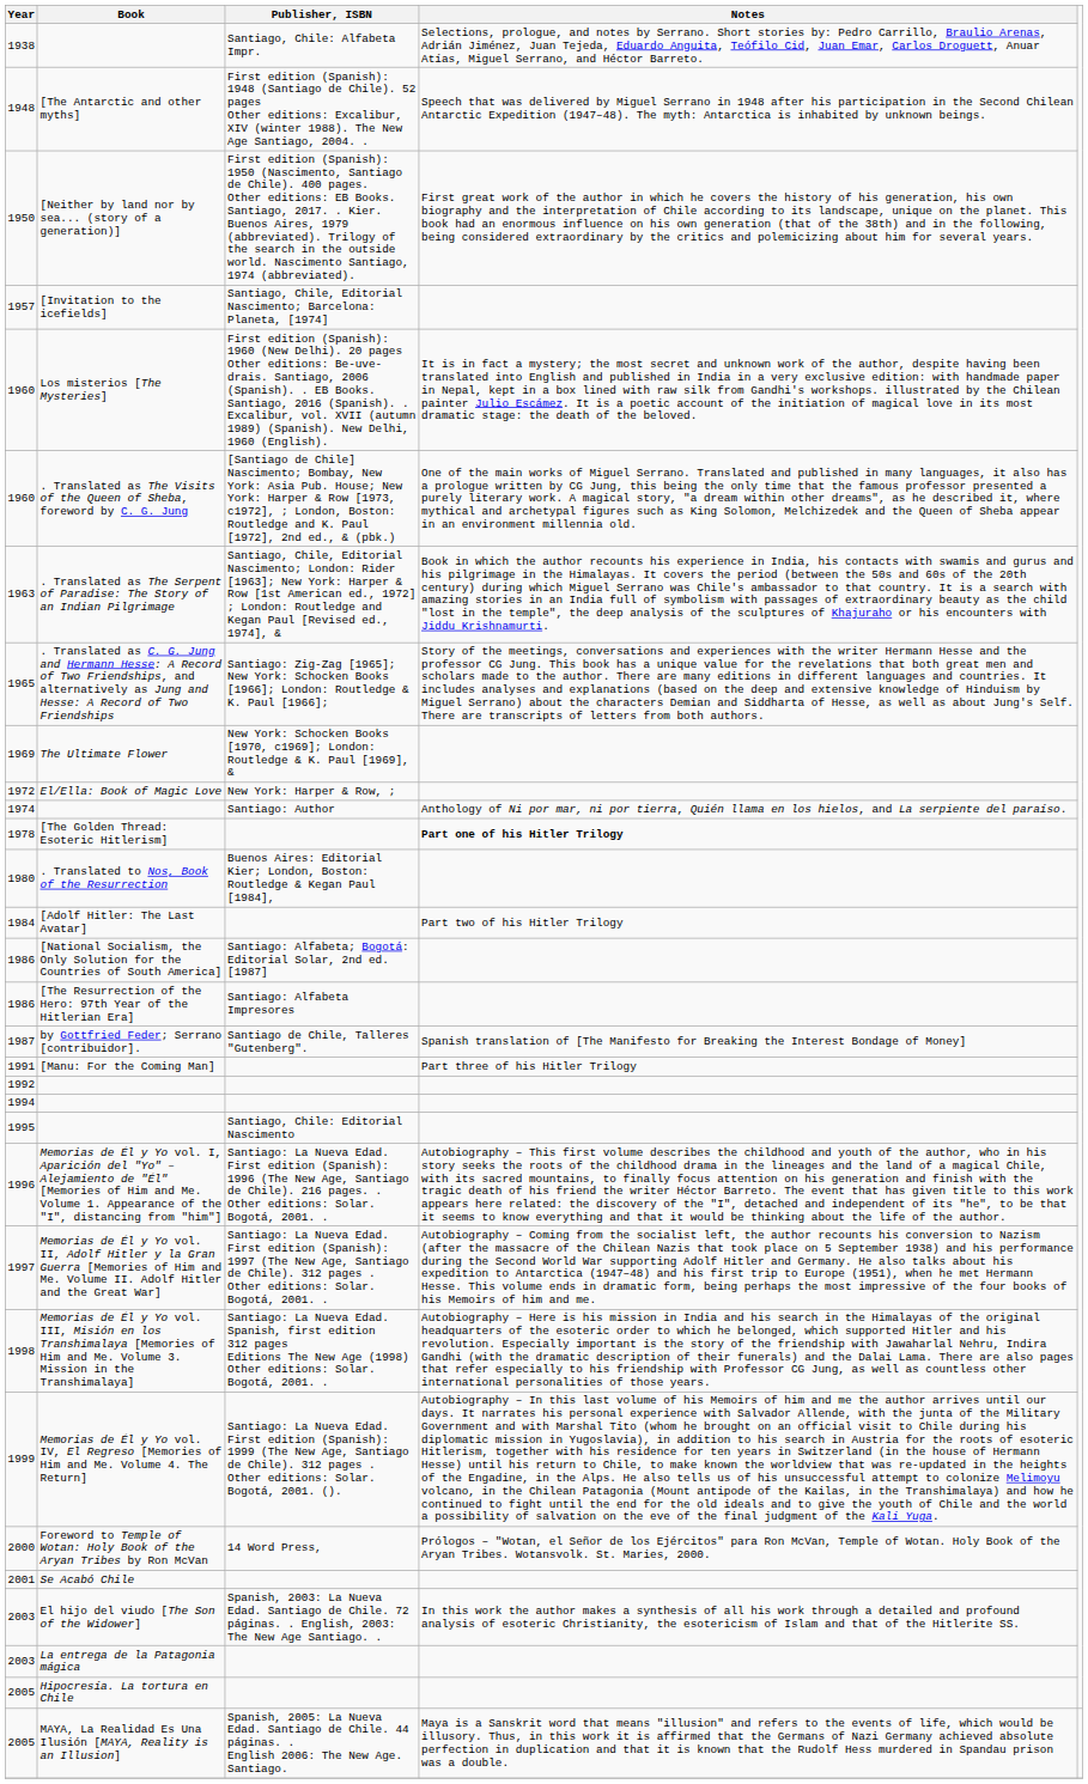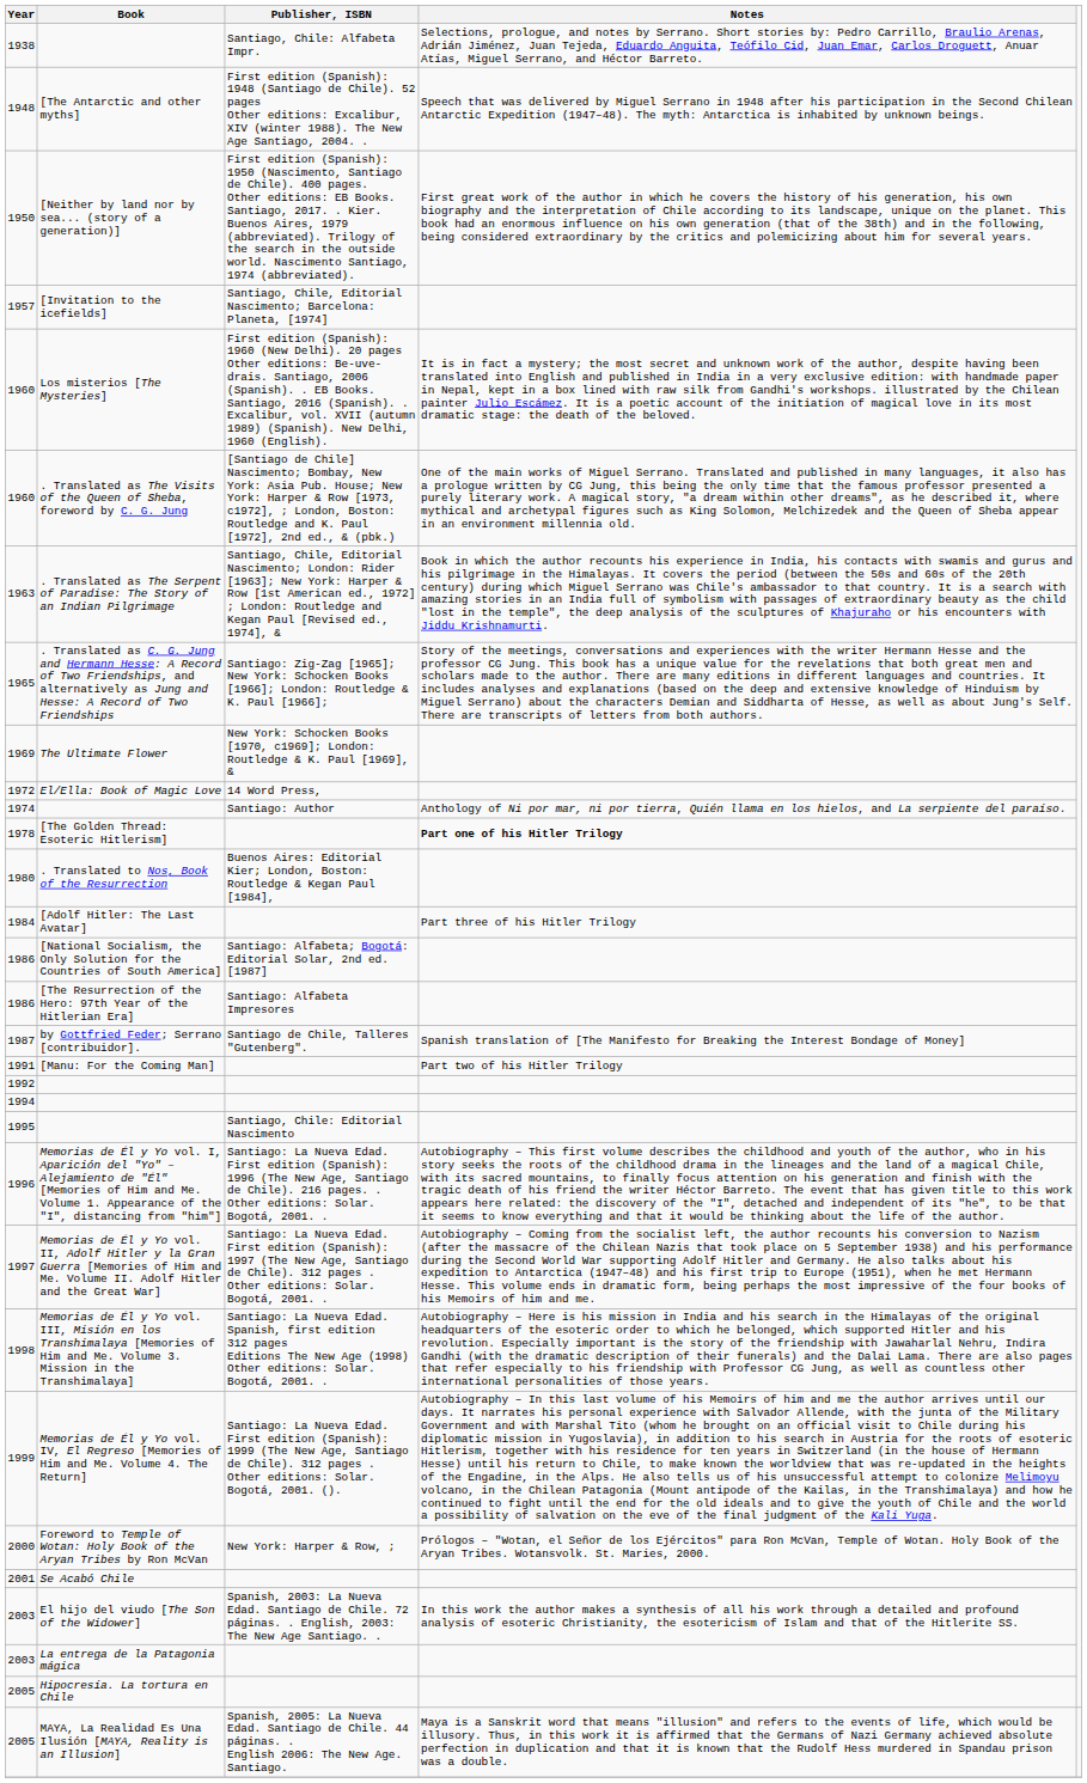1972 | Publisher, ISBN: New York: Harper & Row, ; -> 14 Word Press,
1984 | Notes: Part two of his Hitler Trilogy -> Part three of his Hitler Trilogy
1991 | Notes: Part three of his Hitler Trilogy -> Part two of his Hitler Trilogy
2000 | Publisher, ISBN: 14 Word Press, -> New York: Harper & Row, ;
